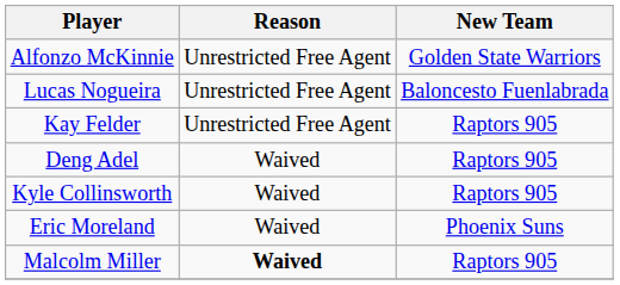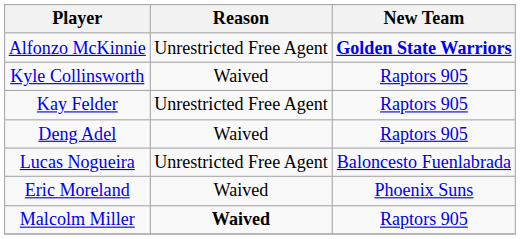Alfonzo McKinnie | New Team: normal -> bold
rows swapped: Lucas Nogueira <-> Kyle Collinsworth
